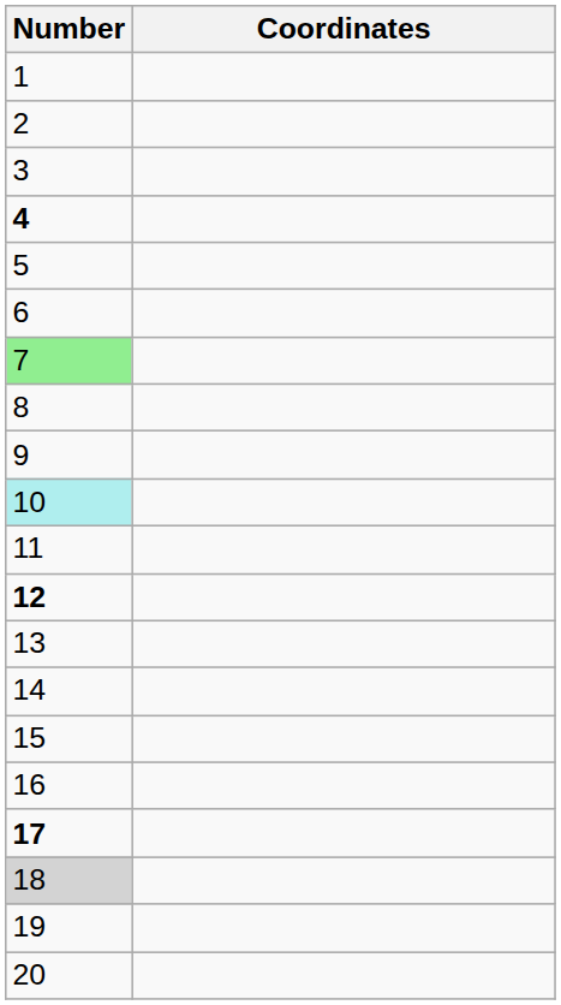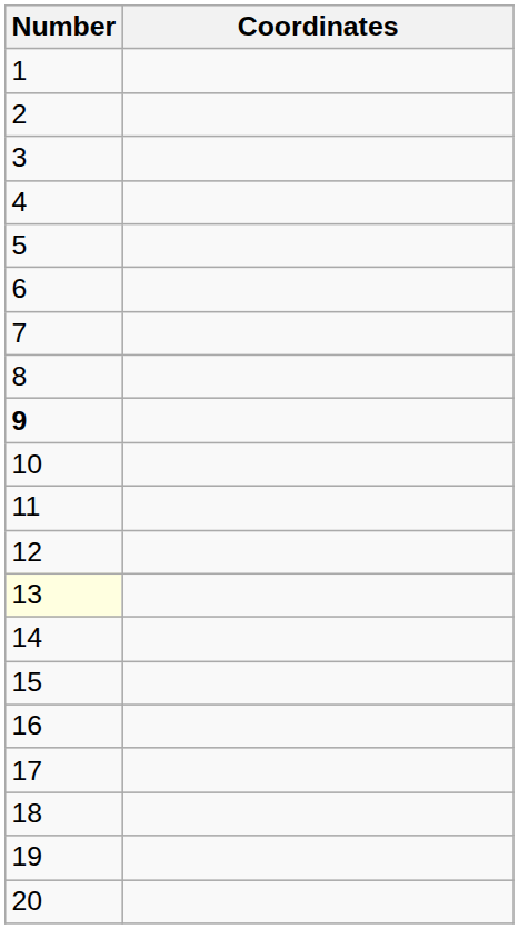4 | Number: bold -> normal
7 | Number: lightgreen background -> no background
9 | Number: normal -> bold
10 | Number: paleturquoise background -> no background
12 | Number: bold -> normal
13 | Number: no background -> lightyellow background
17 | Number: bold -> normal
18 | Number: lightgrey background -> no background
